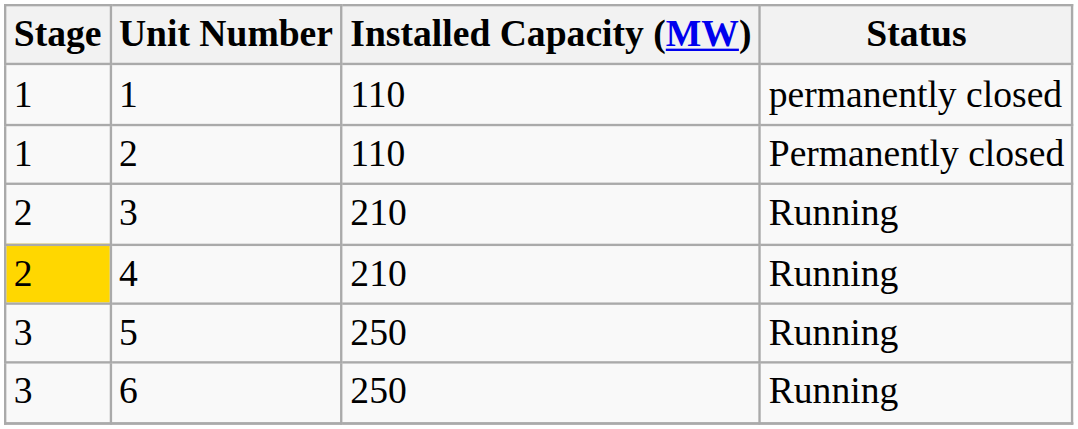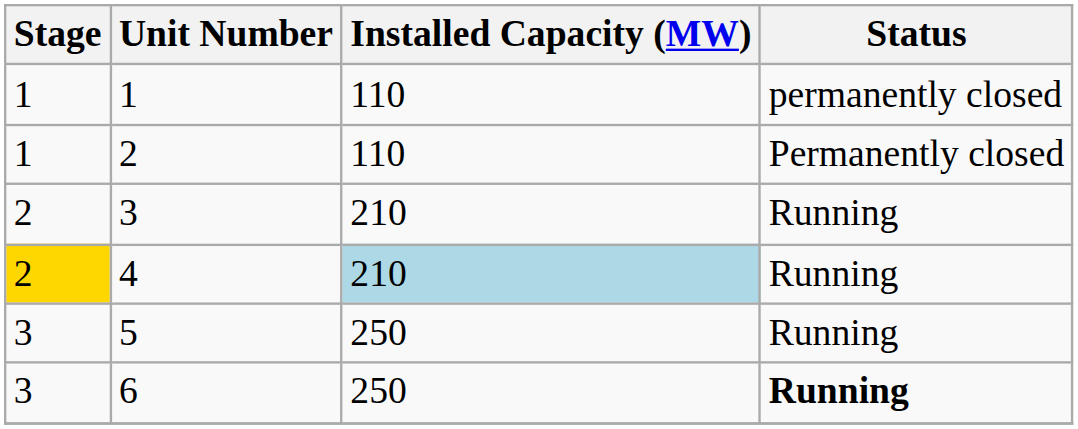4 | Installed Capacity (MW): no background -> lightblue background
6 | Status: normal -> bold
